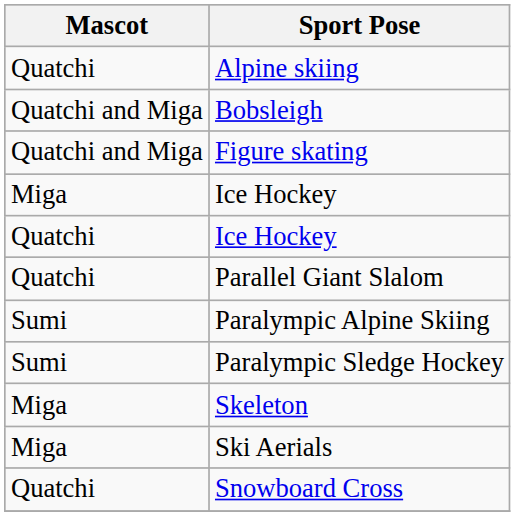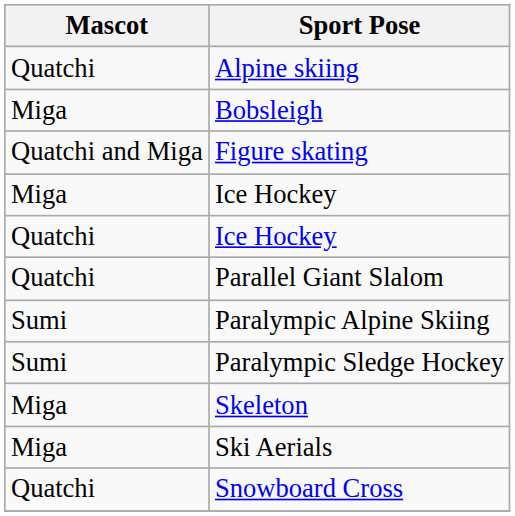row 3 | Mascot: Quatchi and Miga -> Miga
